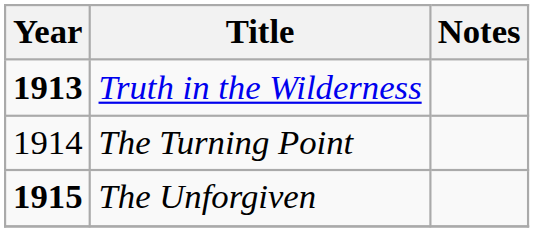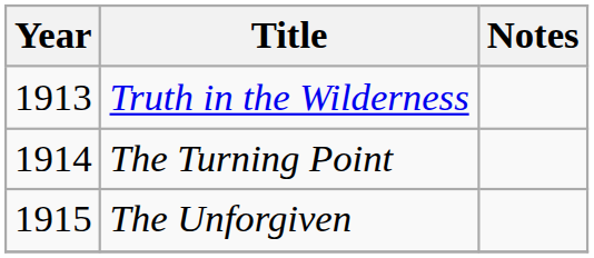Truth in the Wilderness | Year: bold -> normal
The Unforgiven | Year: bold -> normal
